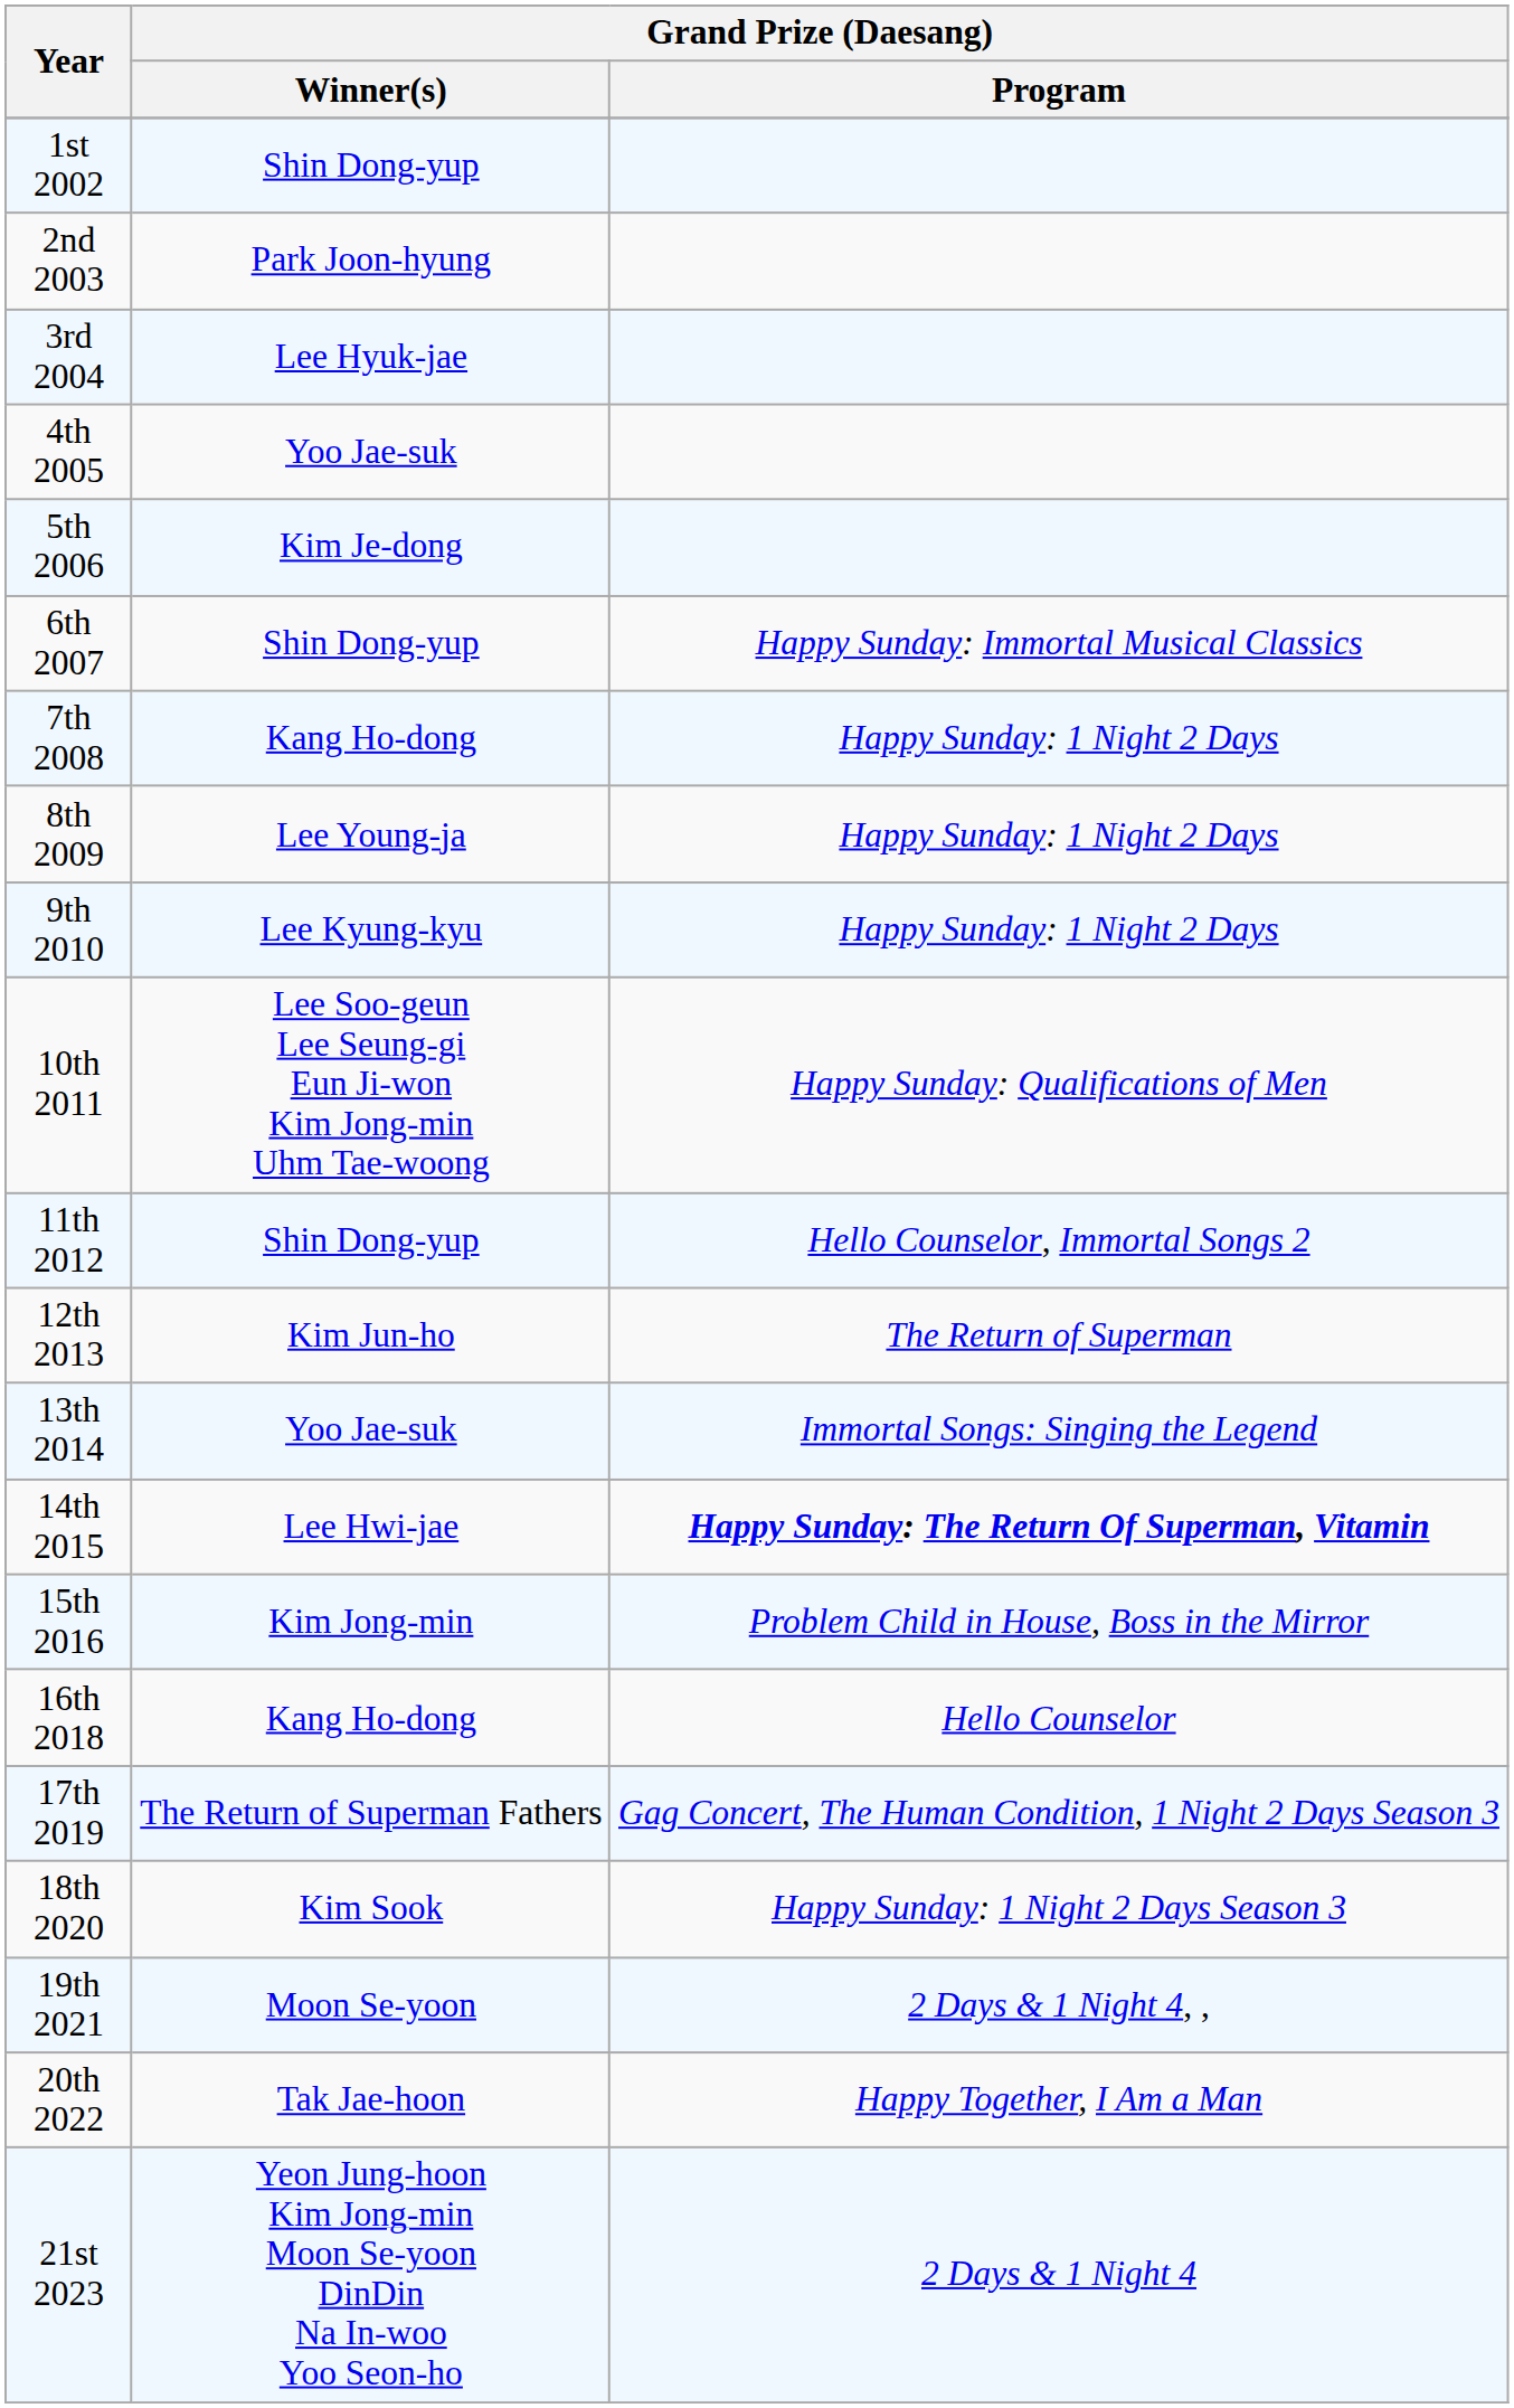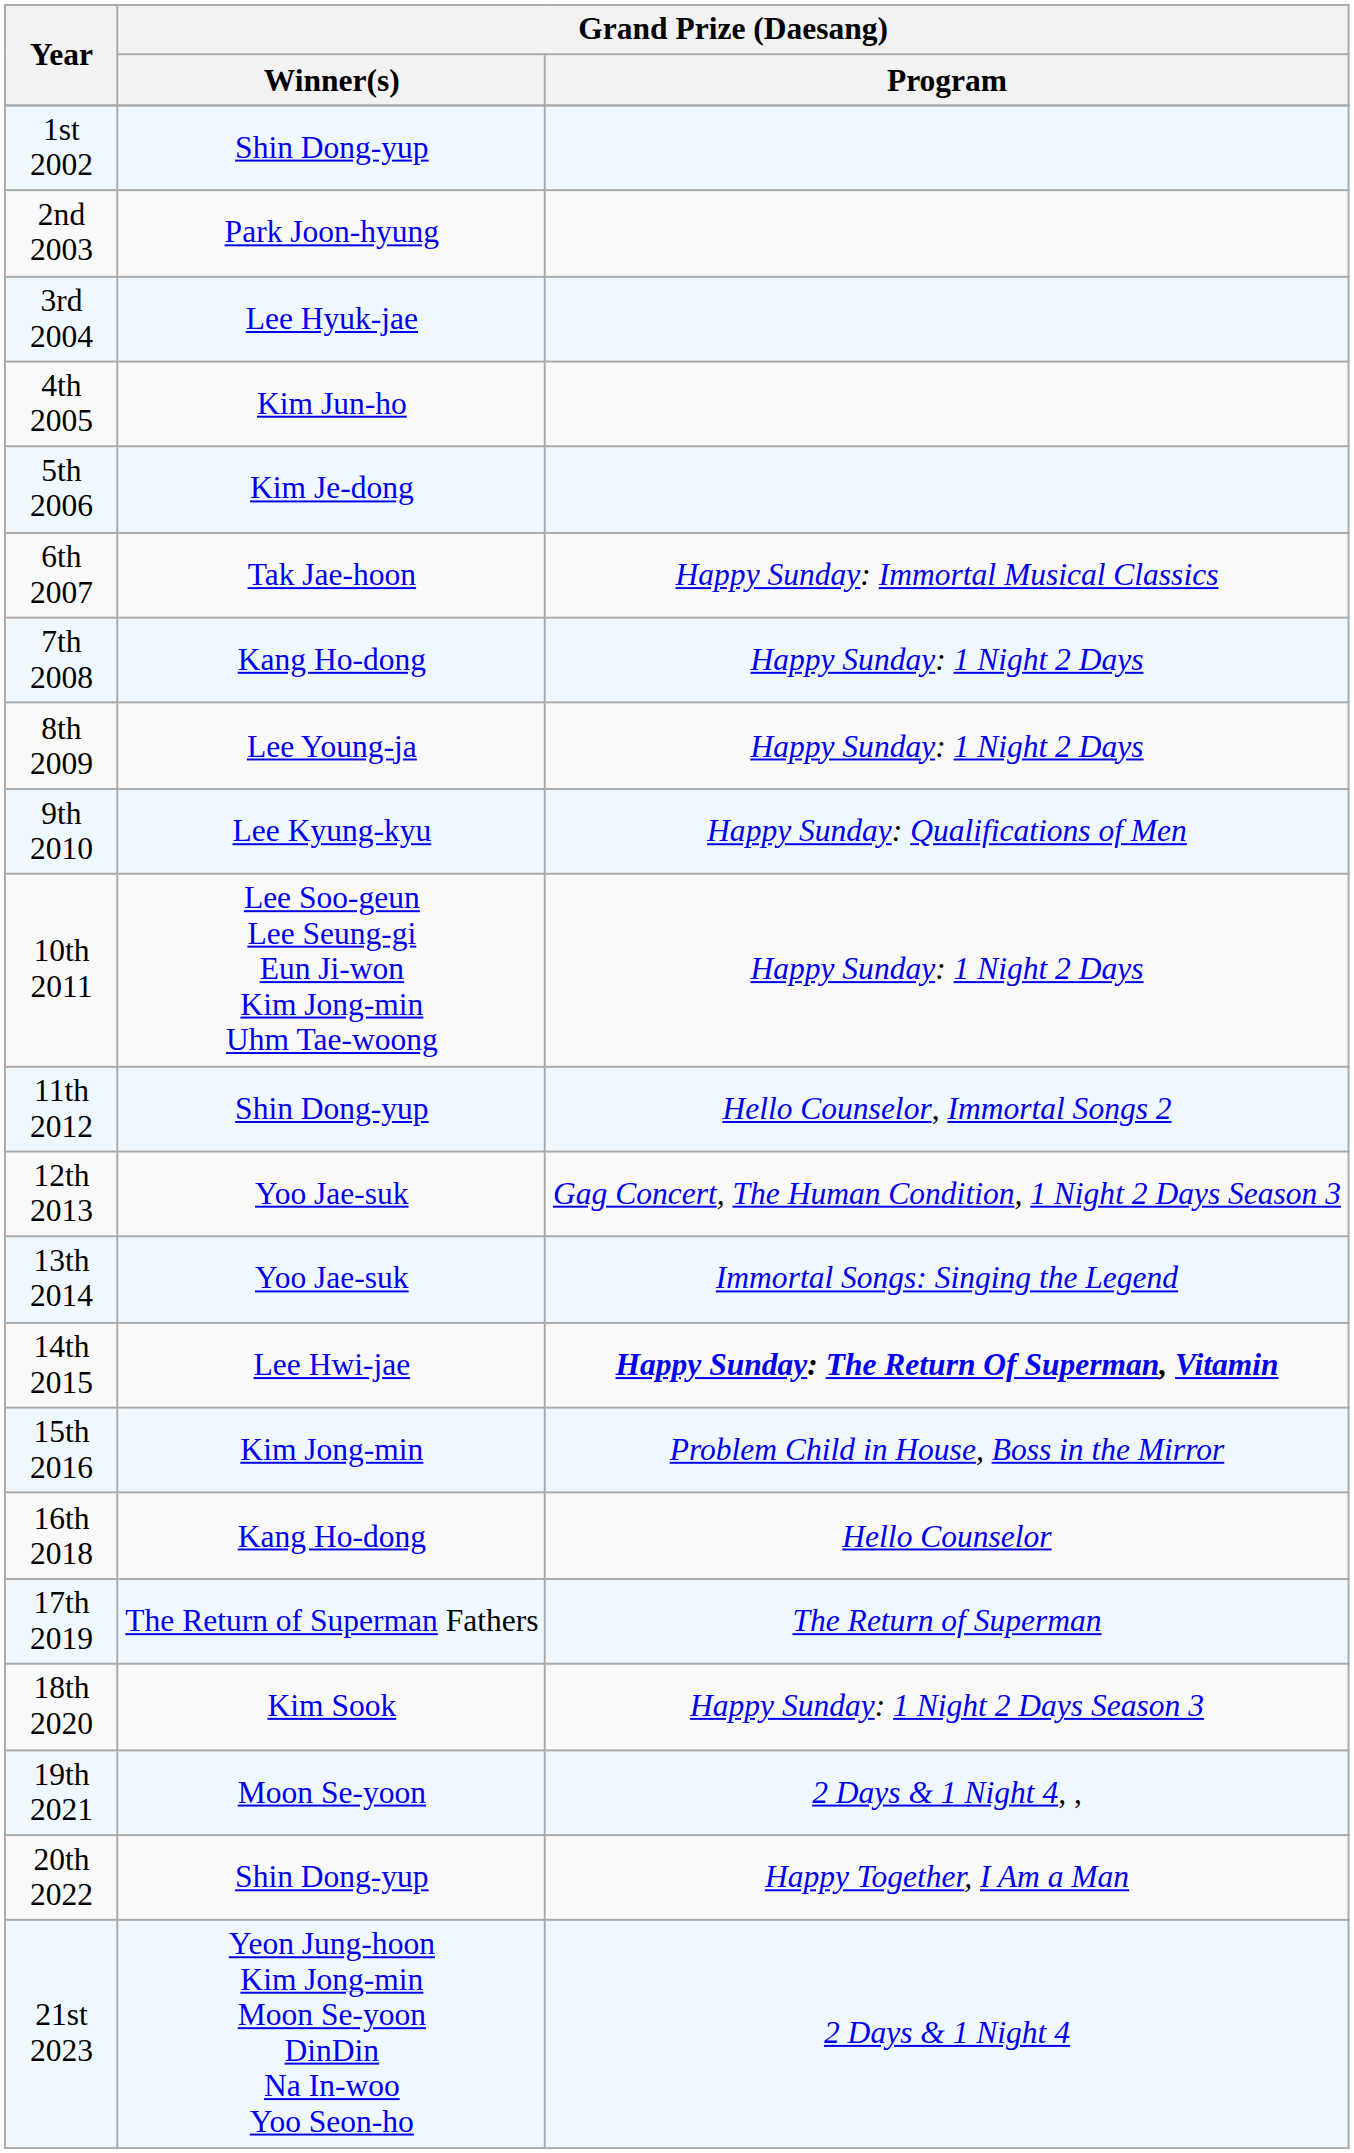4th 2005 | Grand Prize (Daesang) / Winner(s): Yoo Jae-suk -> Kim Jun-ho
6th 2007 | Grand Prize (Daesang) / Winner(s): Shin Dong-yup -> Tak Jae-hoon
9th 2010 | Grand Prize (Daesang) / Program: Happy Sunday: 1 Night 2 Days -> Happy Sunday: Qualifications of Men
10th 2011 | Grand Prize (Daesang) / Program: Happy Sunday: Qualifications of Men -> Happy Sunday: 1 Night 2 Days
12th 2013 | Grand Prize (Daesang) / Winner(s): Kim Jun-ho -> Yoo Jae-suk
12th 2013 | Grand Prize (Daesang) / Program: The Return of Superman -> Gag Concert, The Human Condition, 1 Night 2 Days Season 3
17th 2019 | Grand Prize (Daesang) / Program: Gag Concert, The Human Condition, 1 Night 2 Days Season 3 -> The Return of Superman
20th 2022 | Grand Prize (Daesang) / Winner(s): Tak Jae-hoon -> Shin Dong-yup
